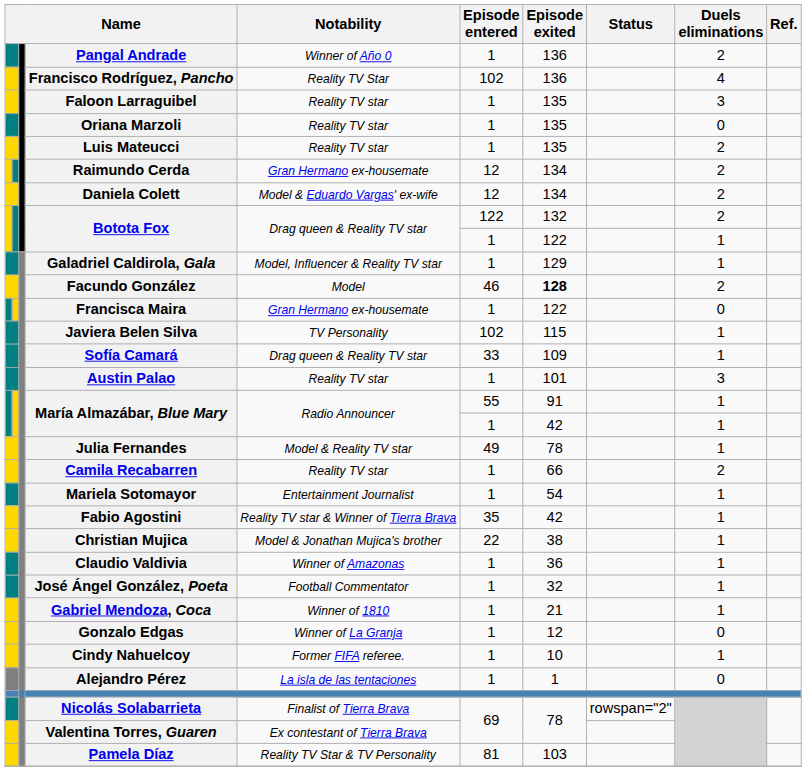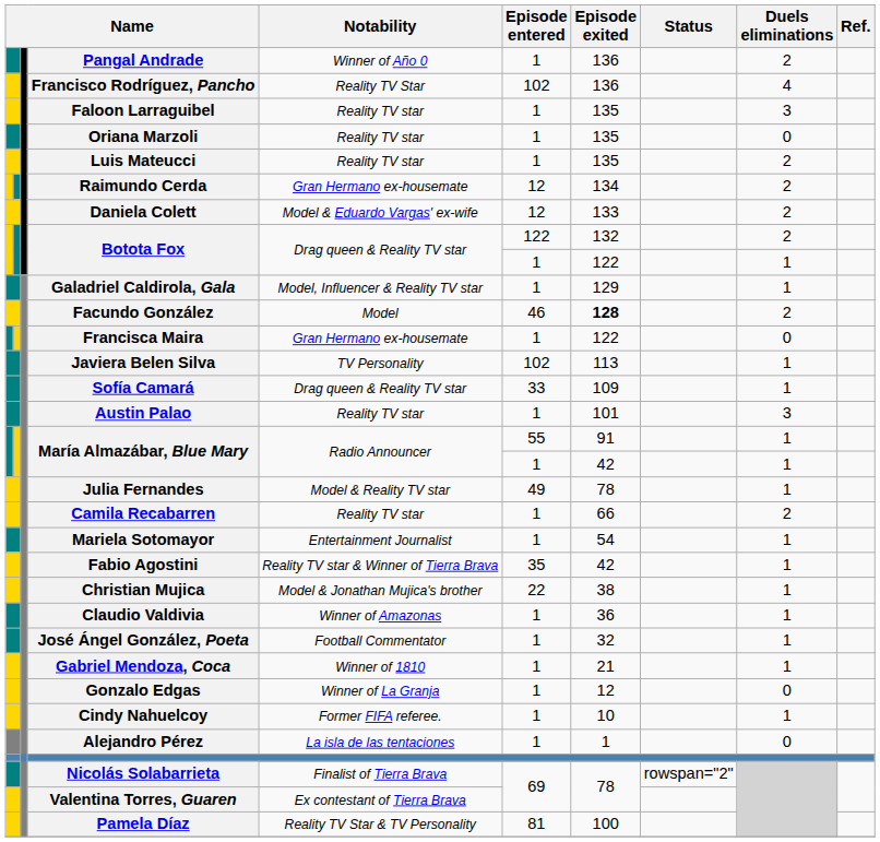Daniela Colett | Episode exited: 134 -> 133
Javiera Belen Silva | Episode exited: 115 -> 113
Pamela Díaz | Episode exited: 103 -> 100
